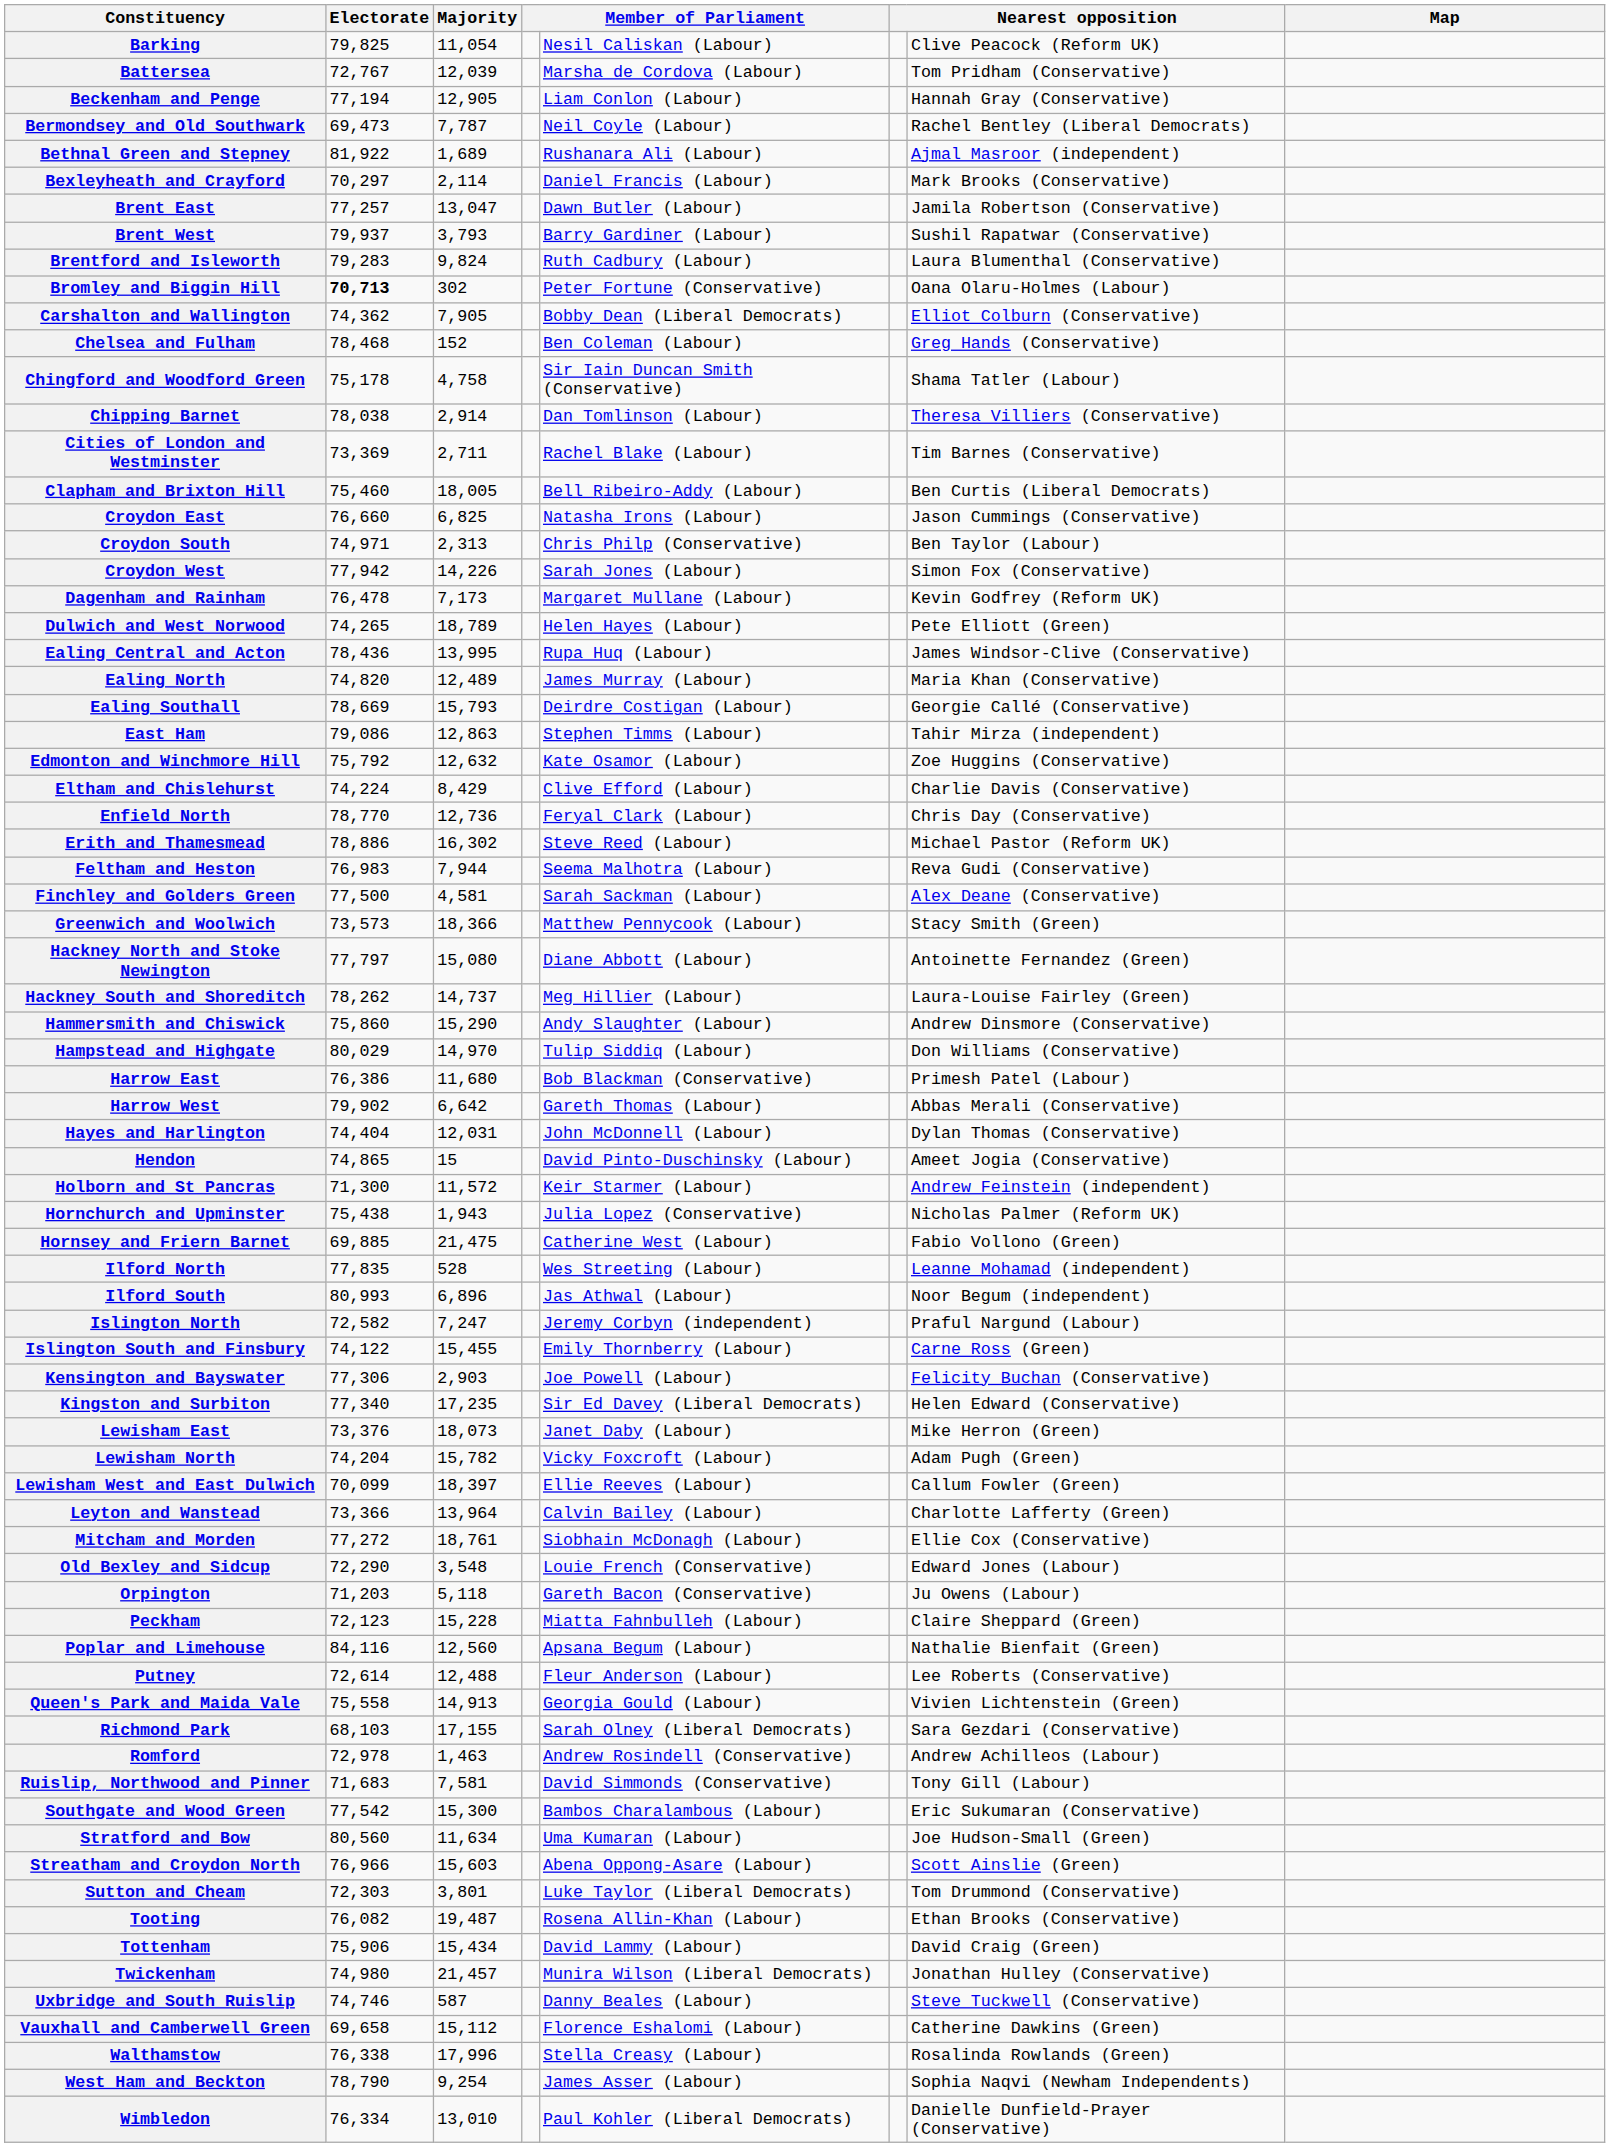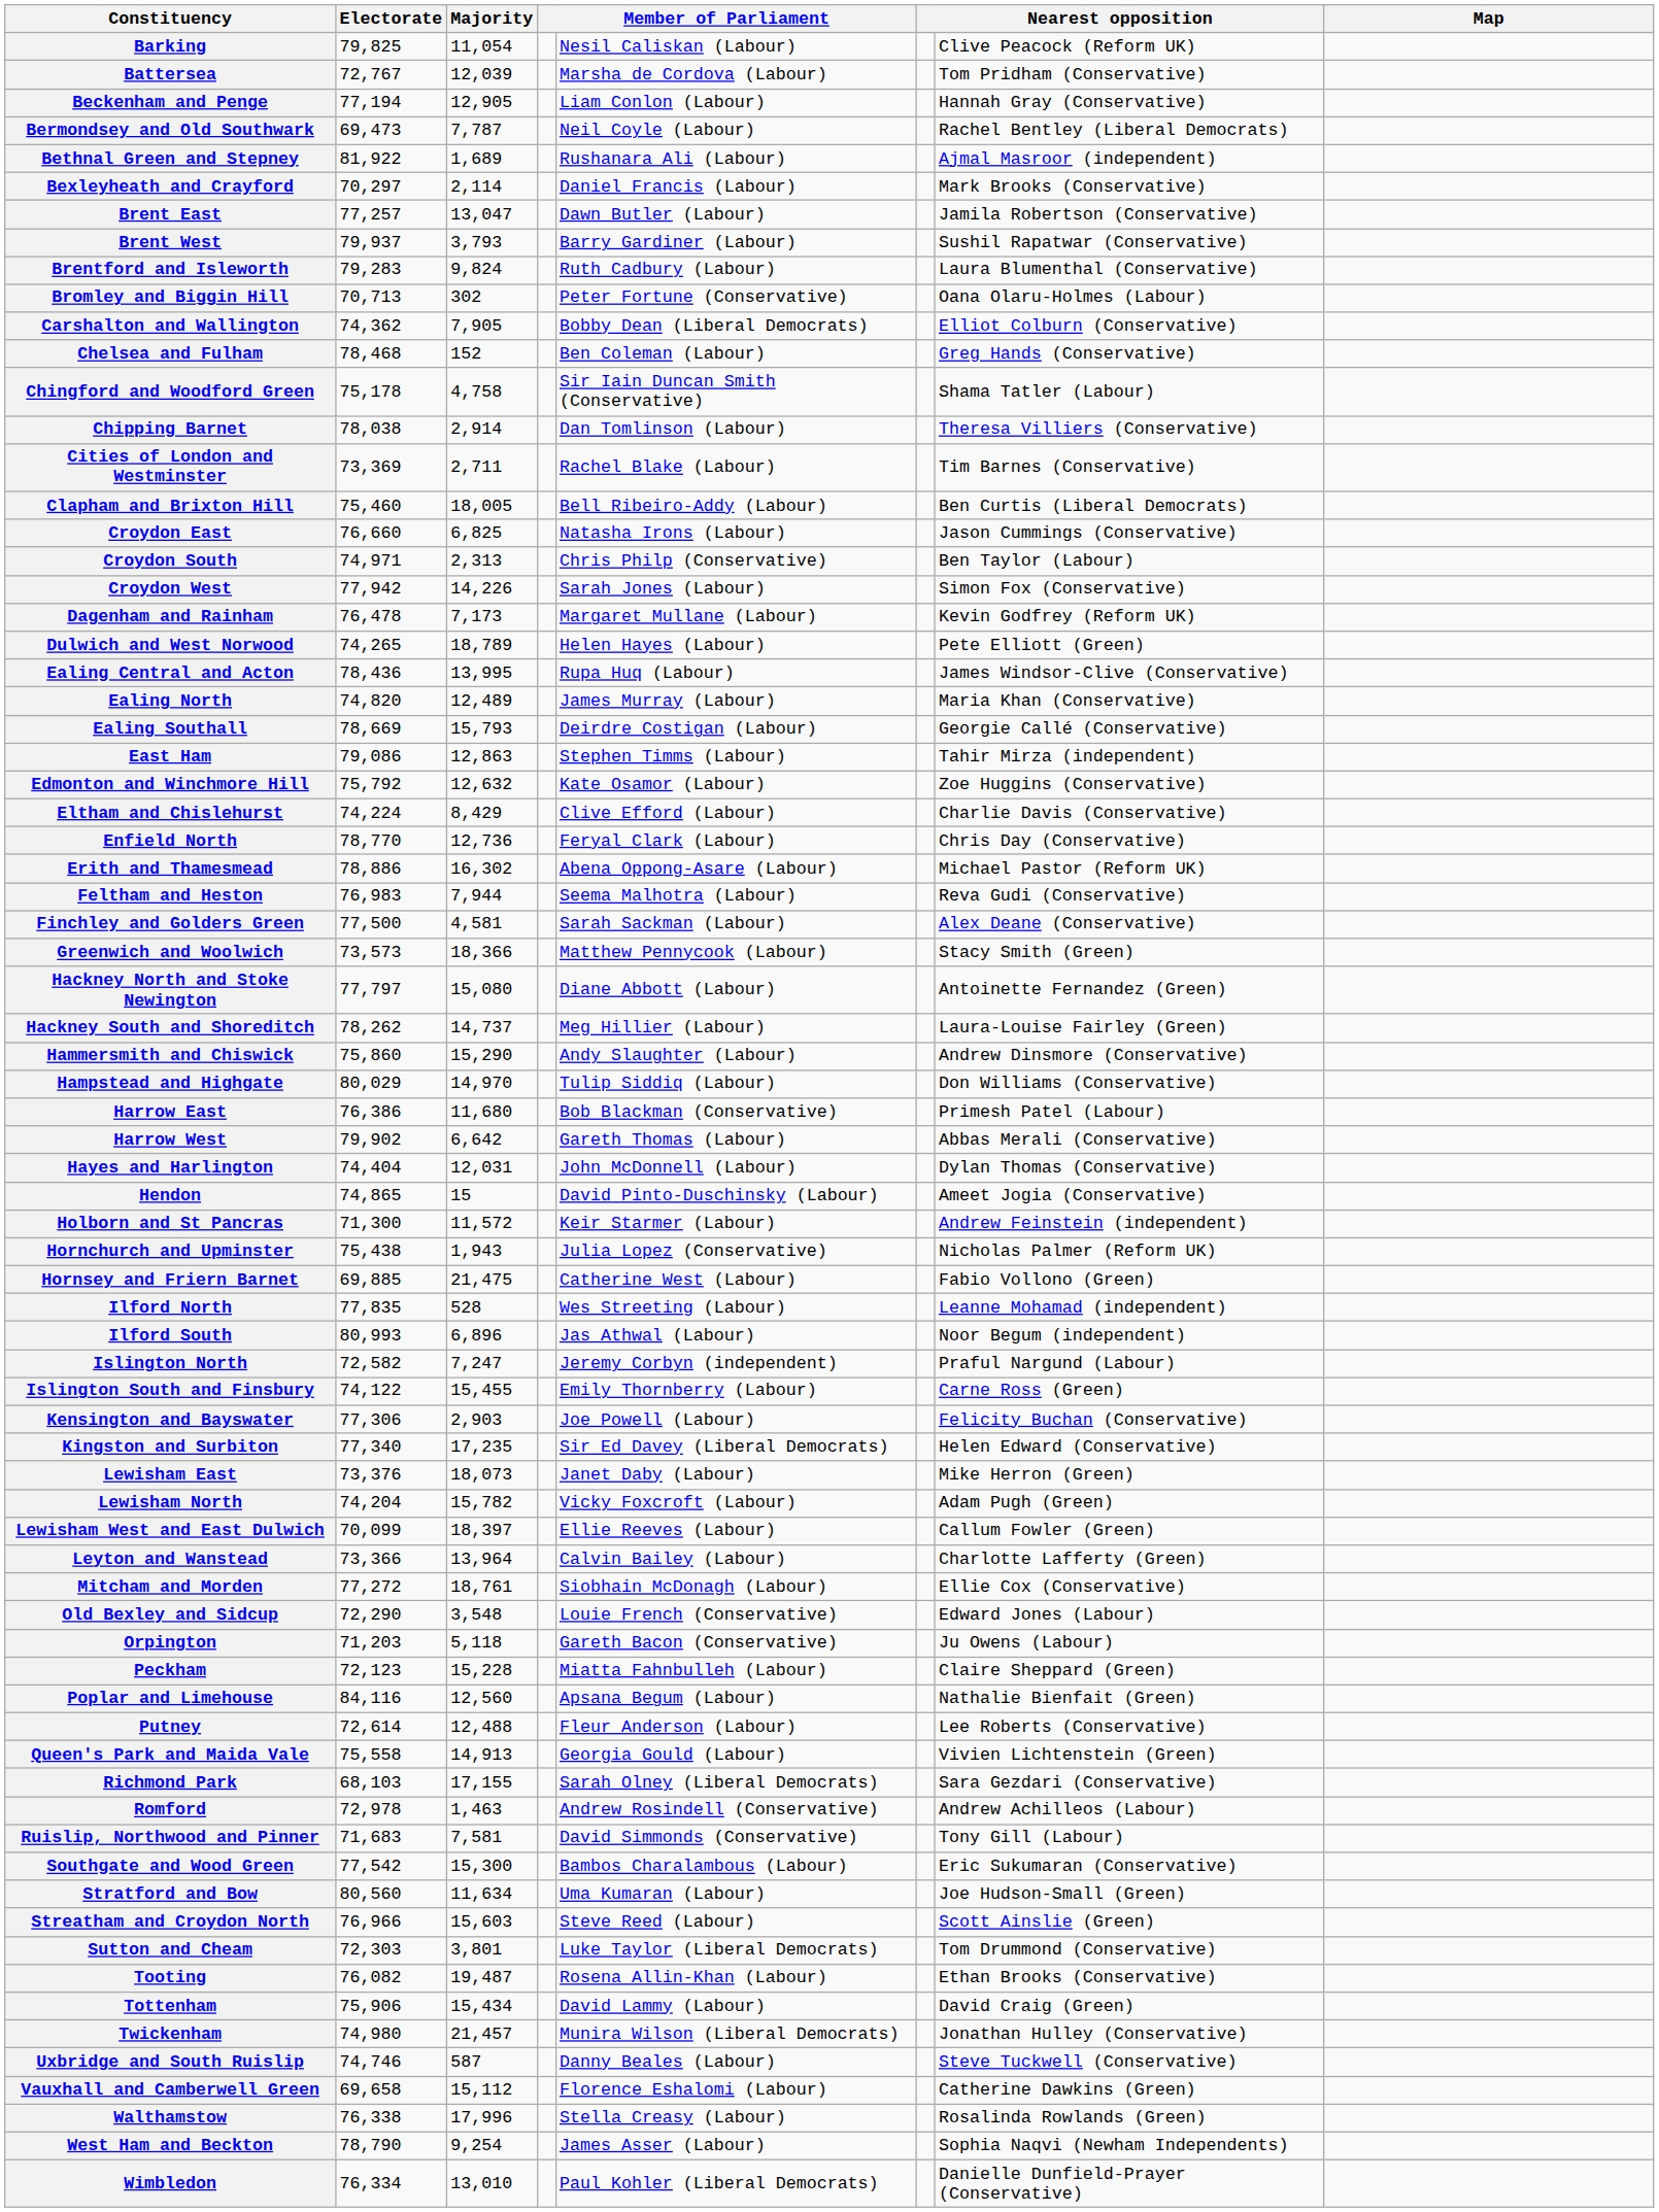Bromley and Biggin Hill | Electorate: bold -> normal
Erith and Thamesmead | column 5: Steve Reed (Labour) -> Abena Oppong-Asare (Labour)
Streatham and Croydon North | column 5: Abena Oppong-Asare (Labour) -> Steve Reed (Labour)
